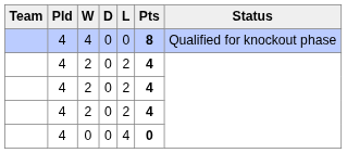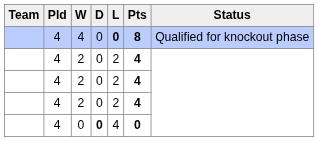row 2 | L: normal -> bold
row 6 | D: normal -> bold
